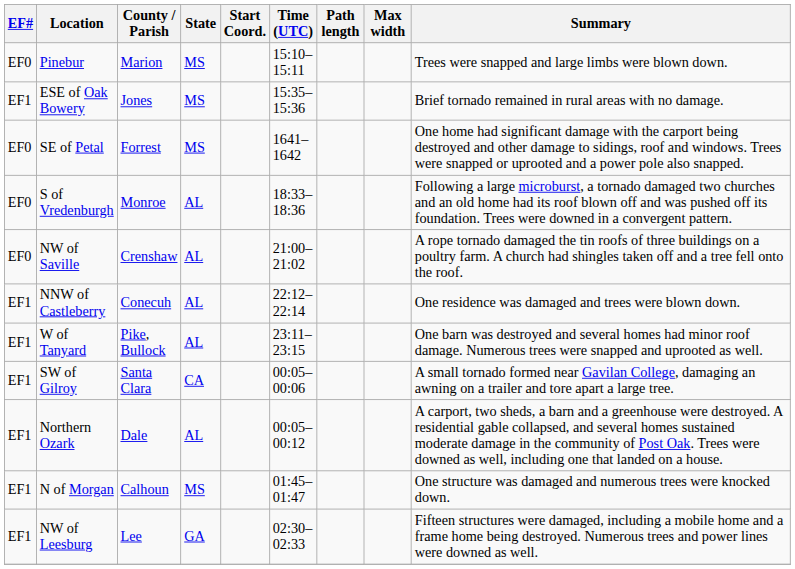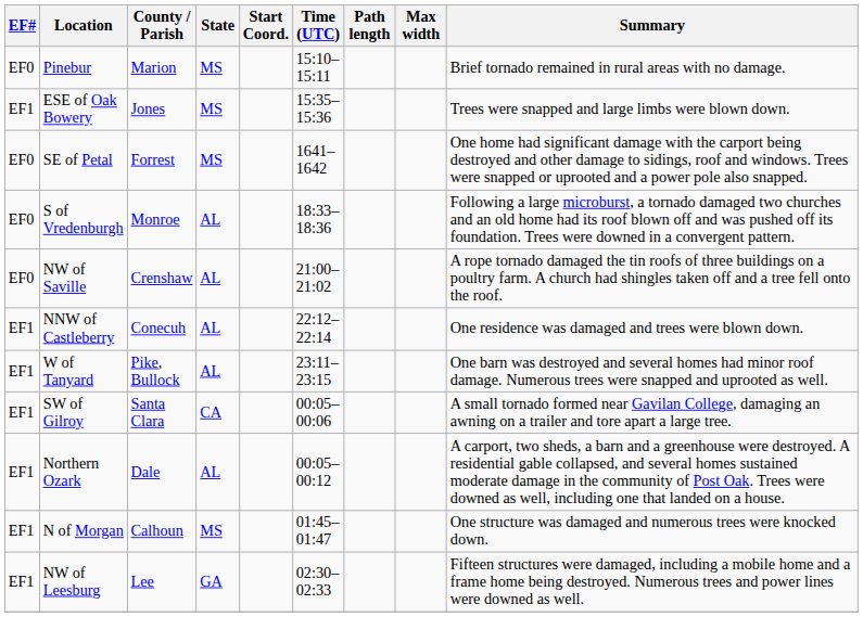Pinebur | Summary: Trees were snapped and large limbs were blown down. -> Brief tornado remained in rural areas with no damage.
ESE of Oak Bowery | Summary: Brief tornado remained in rural areas with no damage. -> Trees were snapped and large limbs were blown down.
